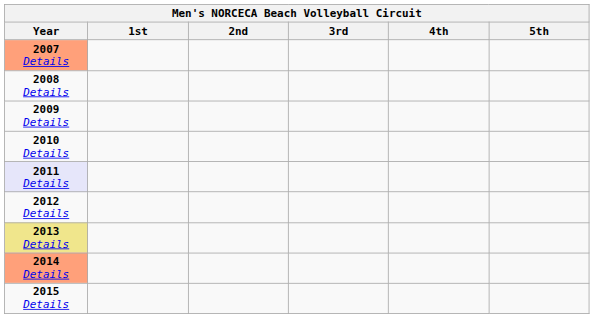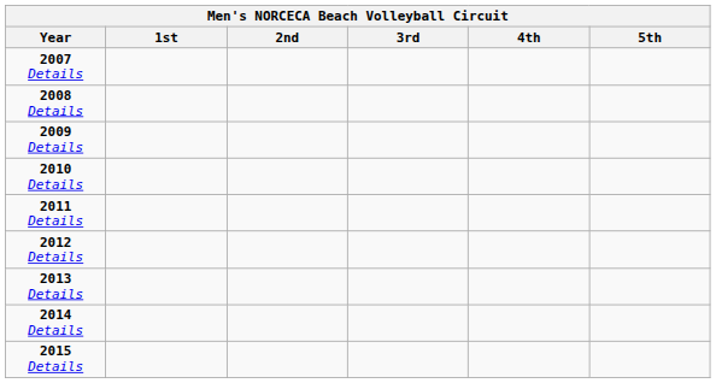2007 Details | Year: lightsalmon background -> no background
2011 Details | Year: lavender background -> no background
2013 Details | Year: khaki background -> no background
2014 Details | Year: lightsalmon background -> no background
